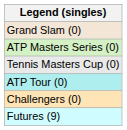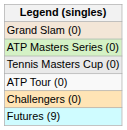row 5 | column 1: paleturquoise background -> no background
